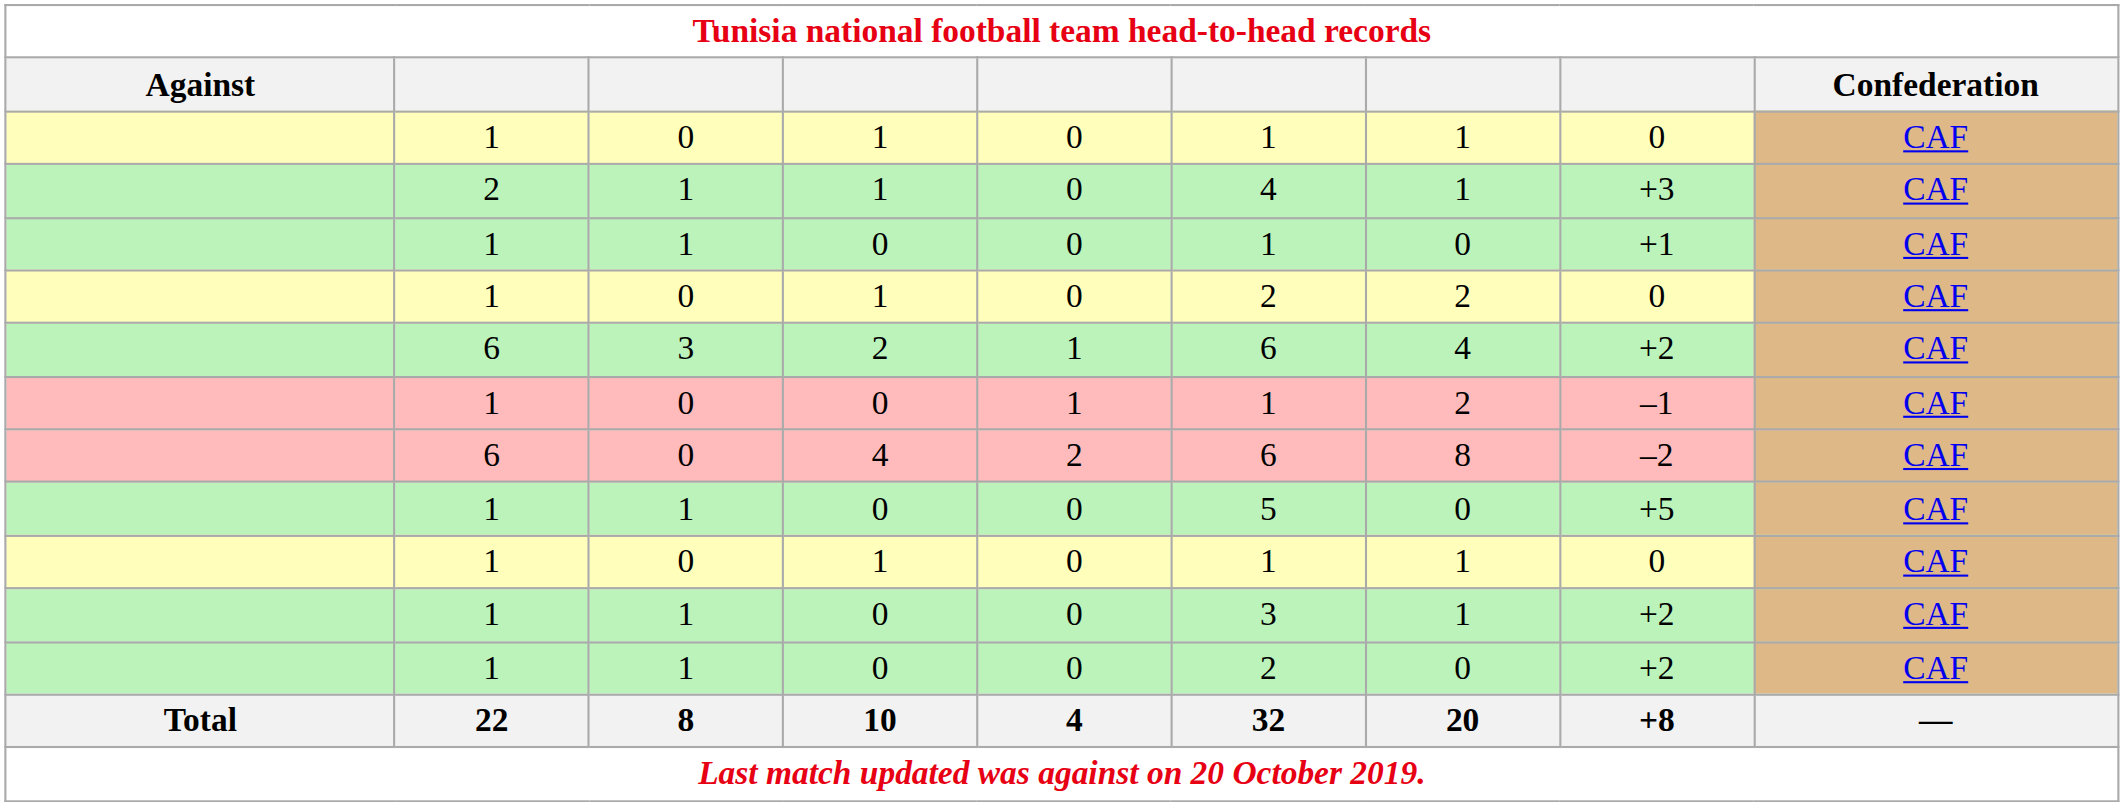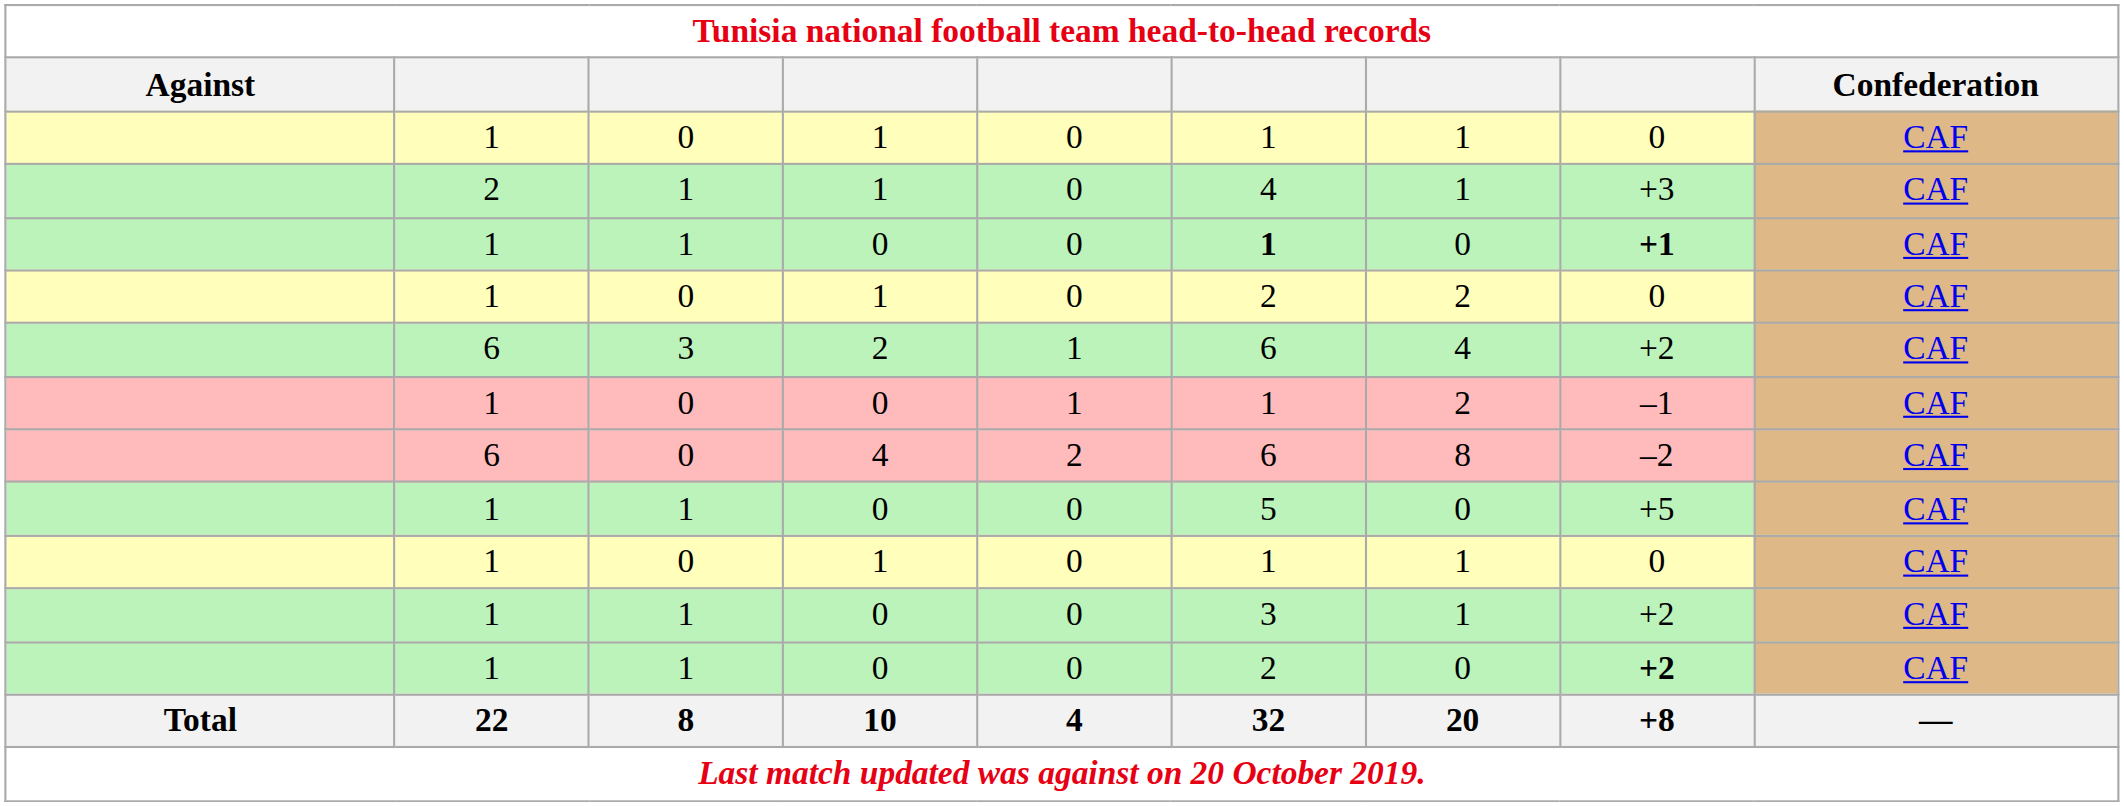row 5 | column 6: normal -> bold
row 5 | column 8: normal -> bold
row 13 | column 8: normal -> bold
